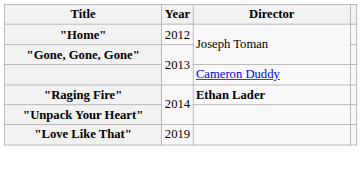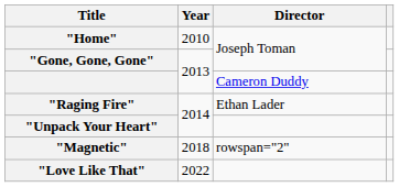"Home" | Year: 2012 -> 2010
"Raging Fire" | Director: bold -> normal
+ row: "Magnetic" | 2018 | rowspan="2"
"Love Like That" | Year: 2019 -> 2022
